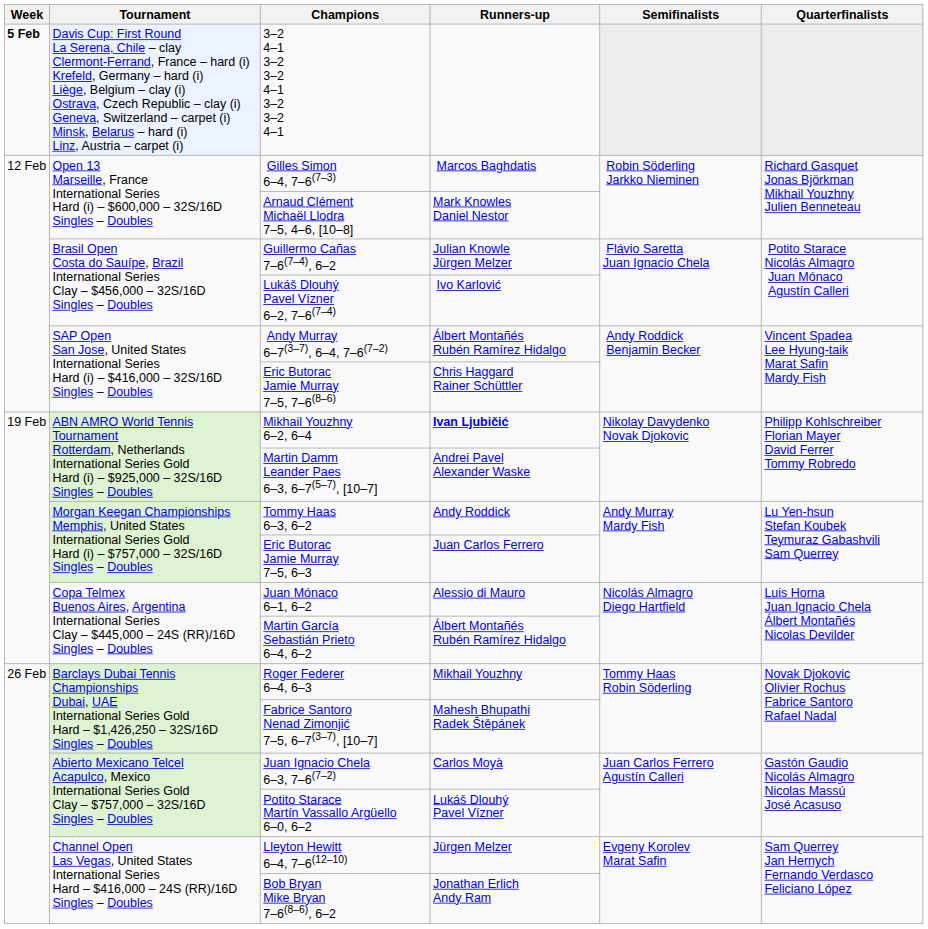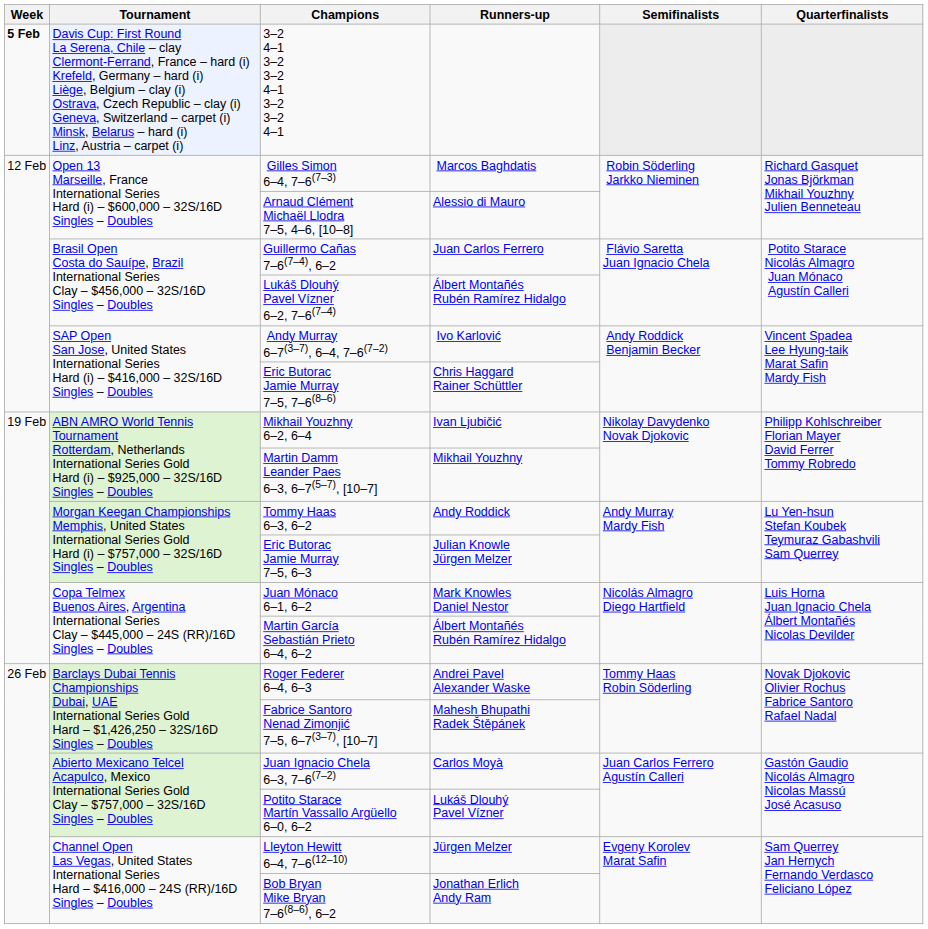Arnaud Clément Michaël Llodra 7–5, 4–6, [10–8] | Runners-up: Mark Knowles Daniel Nestor -> Alessio di Mauro
Guillermo Cañas 7–6(7–4), 6–2 | Runners-up: Julian Knowle Jürgen Melzer -> Juan Carlos Ferrero
Lukáš Dlouhý Pavel Vízner 6–2, 7–6(7–4) | Runners-up: Ivo Karlović -> Álbert Montañés Rubén Ramírez Hidalgo
Andy Murray 6–7(3–7), 6–4, 7–6(7–2) | Runners-up: Álbert Montañés Rubén Ramírez Hidalgo -> Ivo Karlović
Mikhail Youzhny 6–2, 6–4 | Runners-up: bold -> normal
Martin Damm Leander Paes 6–3, 6–7(5–7), [10–7] | Runners-up: Andrei Pavel Alexander Waske -> Mikhail Youzhny
Eric Butorac Jamie Murray 7–5, 6–3 | Runners-up: Juan Carlos Ferrero -> Julian Knowle Jürgen Melzer
Juan Mónaco 6–1, 6–2 | Runners-up: Alessio di Mauro -> Mark Knowles Daniel Nestor
Roger Federer 6–4, 6–3 | Runners-up: Mikhail Youzhny -> Andrei Pavel Alexander Waske
